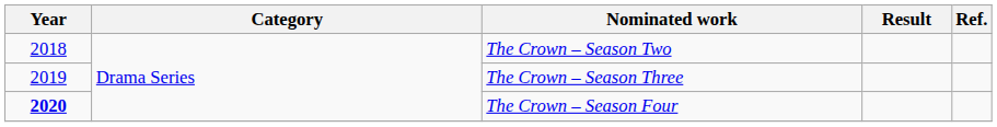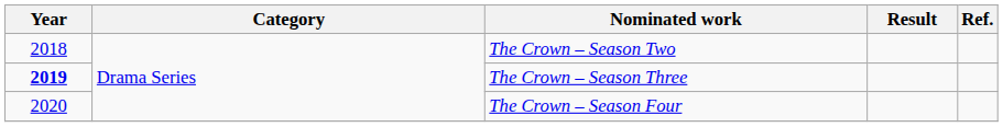The Crown – Season Three | Year: normal -> bold
The Crown – Season Four | Year: bold -> normal
